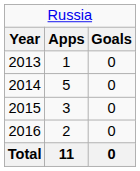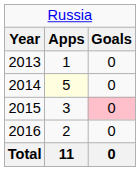2014 | column 2: no background -> lightyellow background
2015 | column 3: no background -> pink background
